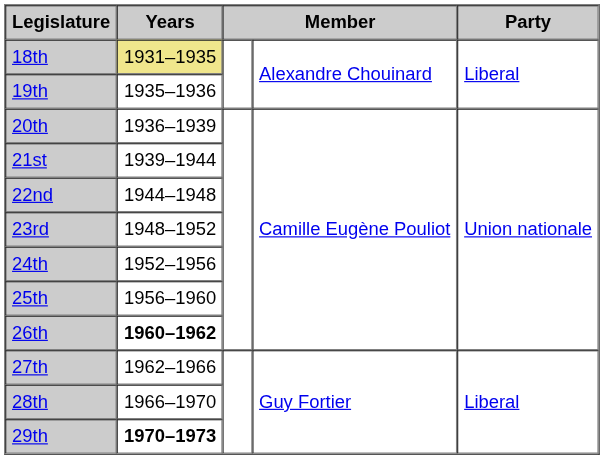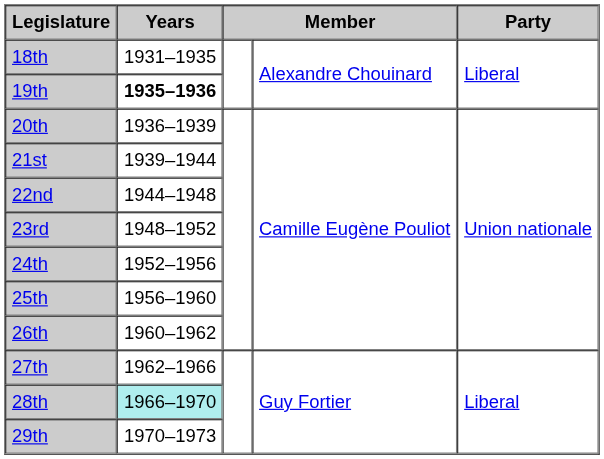18th | Years: khaki background -> no background
19th | Years: normal -> bold
26th | Years: bold -> normal
28th | Years: no background -> paleturquoise background
29th | Years: bold -> normal
